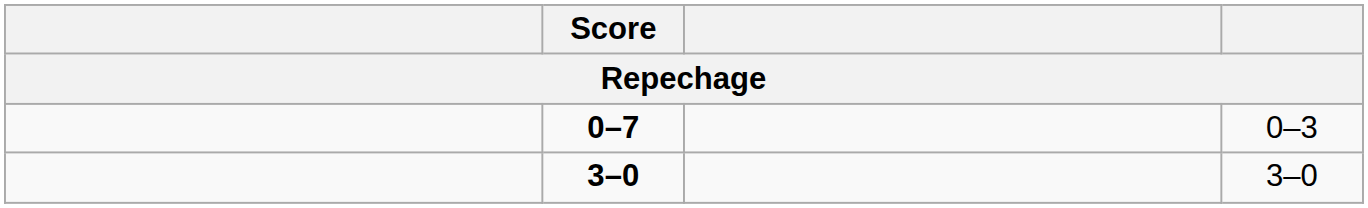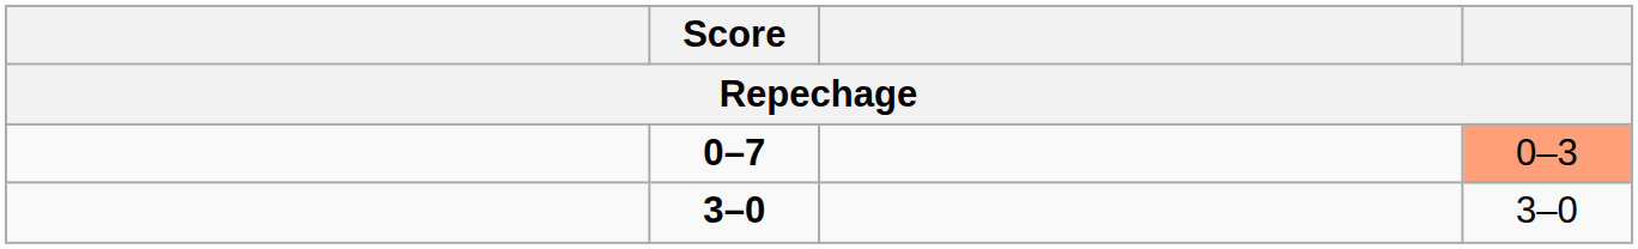0–7 | column 4: no background -> lightsalmon background
